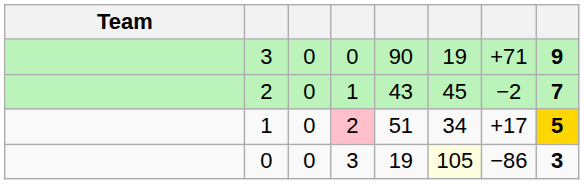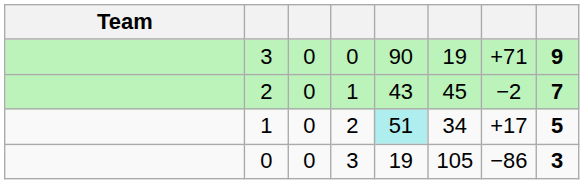row 4 | column 4: pink background -> no background
row 4 | column 5: no background -> paleturquoise background
row 4 | column 8: gold background -> no background
row 5 | column 6: lightyellow background -> no background
